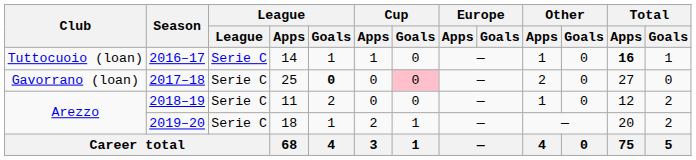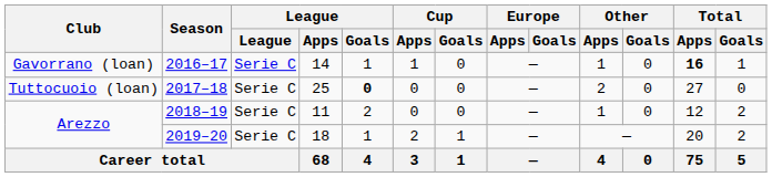2016–17 | Club: Tuttocuoio (loan) -> Gavorrano (loan)
2017–18 | Club: Gavorrano (loan) -> Tuttocuoio (loan)
2017–18 | Cup / Goals: pink background -> no background
